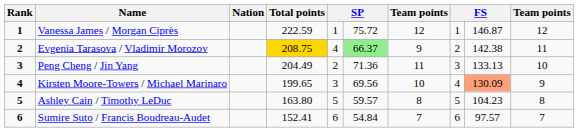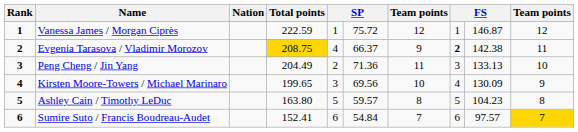Evgenia Tarasova / Vladimir Morozov | column 6: lightgreen background -> no background
Evgenia Tarasova / Vladimir Morozov | column 8: normal -> bold
Kirsten Moore-Towers / Michael Marinaro | column 9: lightsalmon background -> no background
Sumire Suto / Francis Boudreau-Audet | column 10: no background -> gold background
